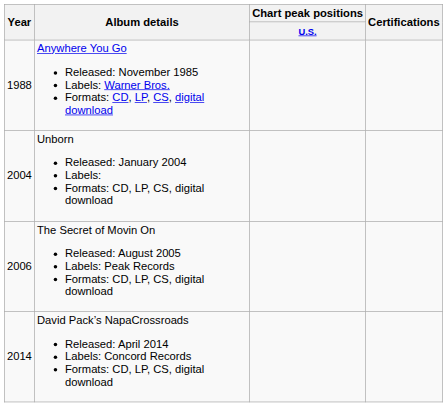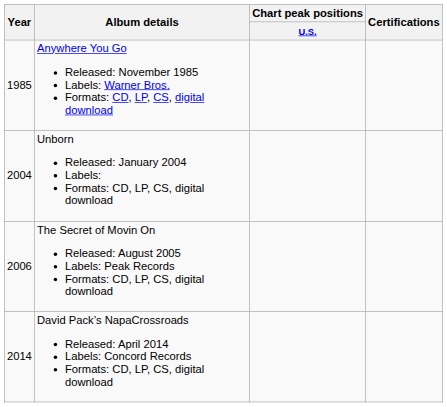row 3 | Year: 1988 -> 1985
